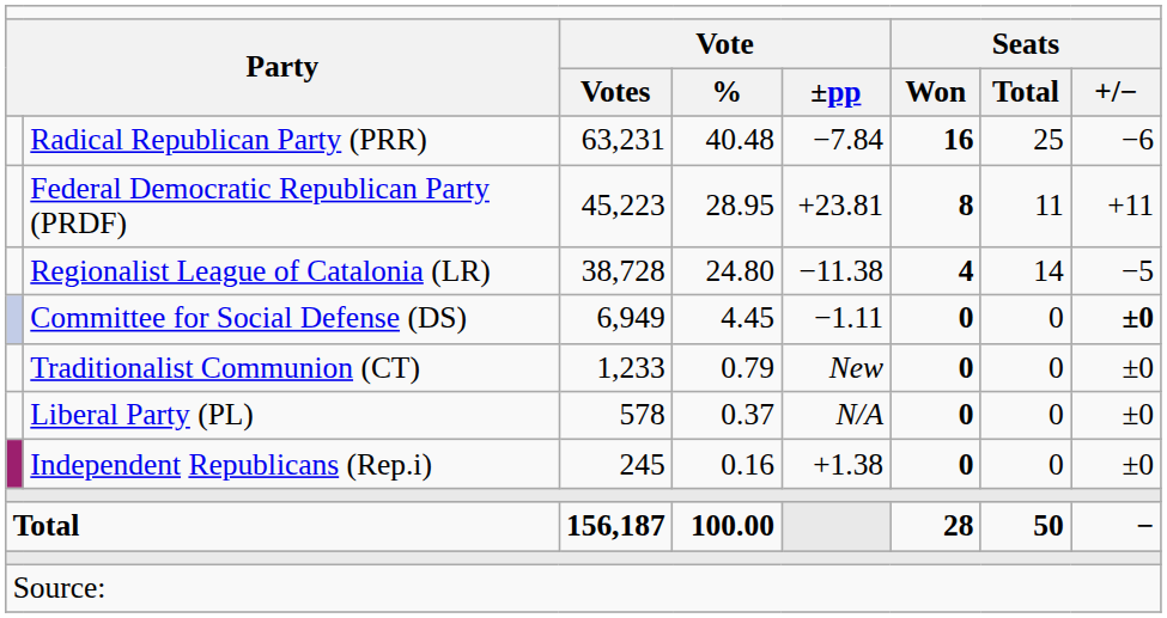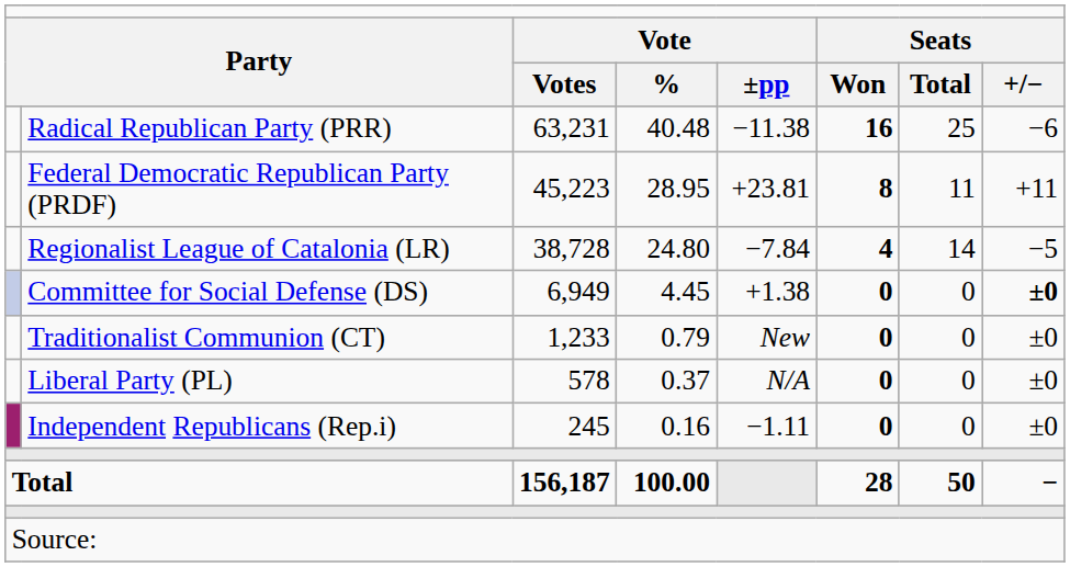Radical Republican Party (PRR) | column 5: −7.84 -> −11.38
Regionalist League of Catalonia (LR) | column 5: −11.38 -> −7.84
Committee for Social Defense (DS) | column 5: −1.11 -> +1.38
Independent Republicans (Rep.i) | column 5: +1.38 -> −1.11
